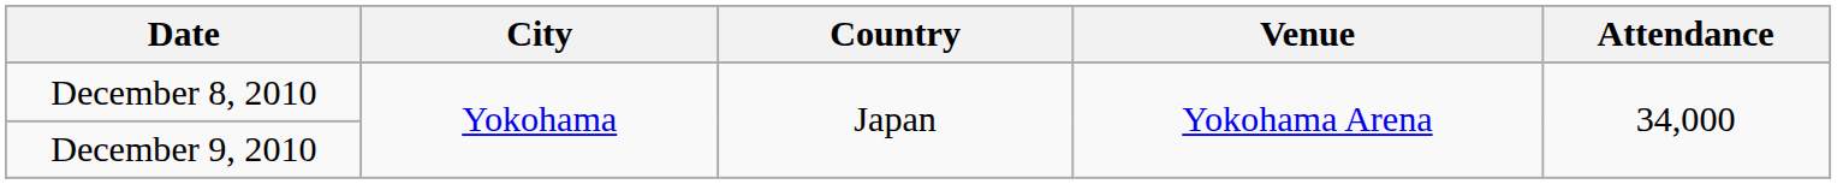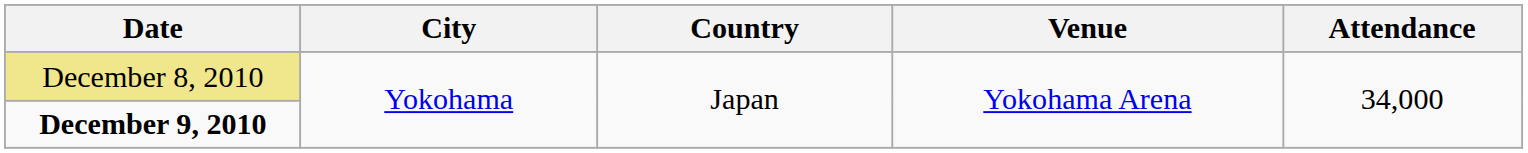December 8, 2010 | Date: no background -> khaki background
December 9, 2010 | Date: normal -> bold
